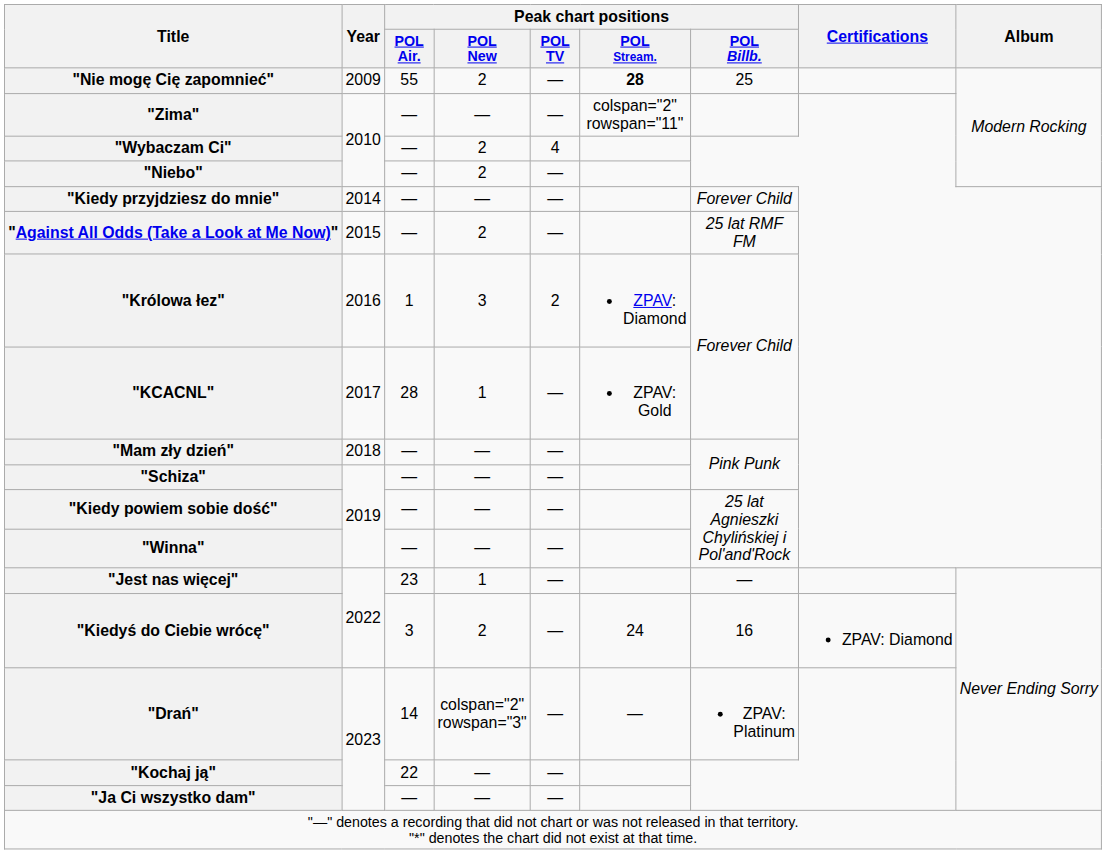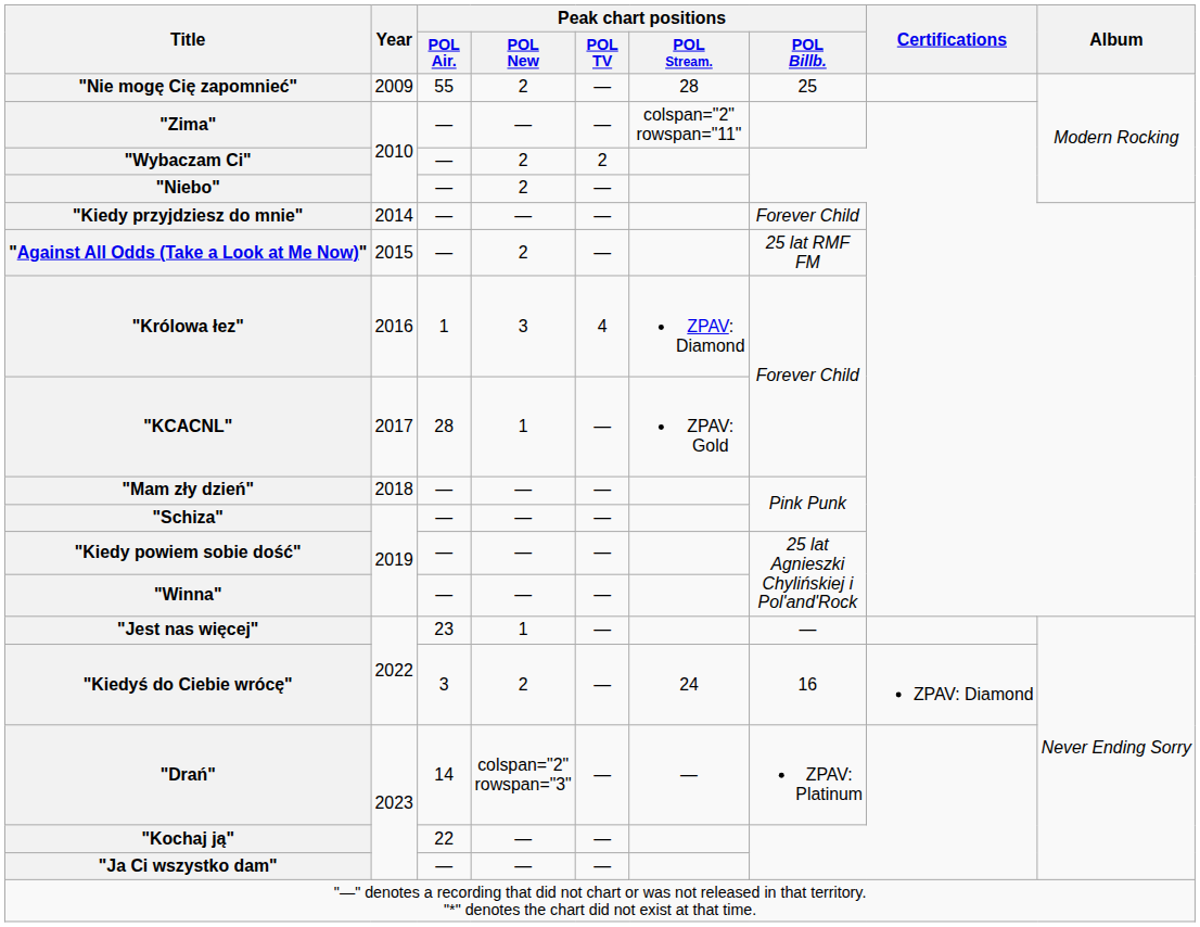"Nie mogę Cię zapomnieć" | Peak chart positions / POL Stream.: bold -> normal
"Wybaczam Ci" | Peak chart positions / POL TV: 4 -> 2
"Królowa łez" | Peak chart positions / POL TV: 2 -> 4
